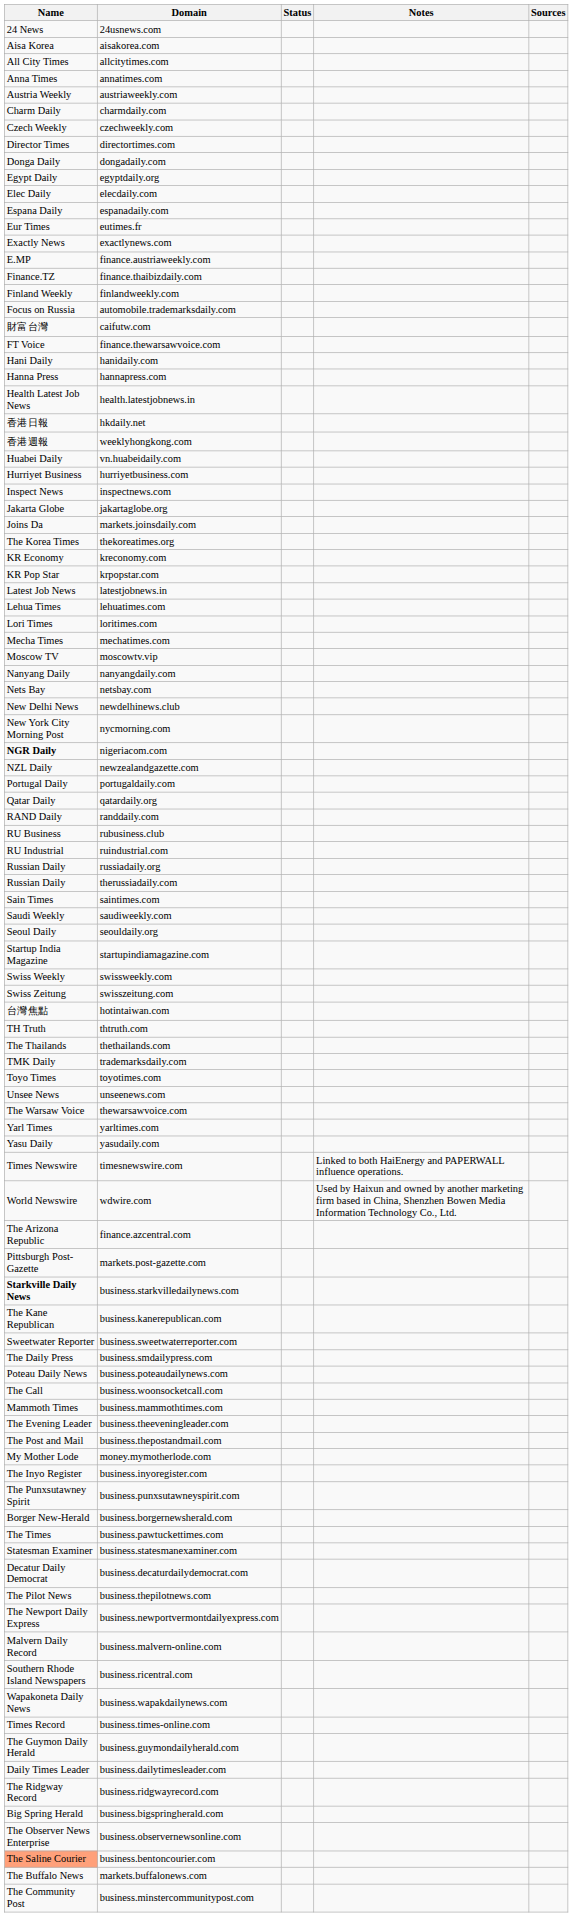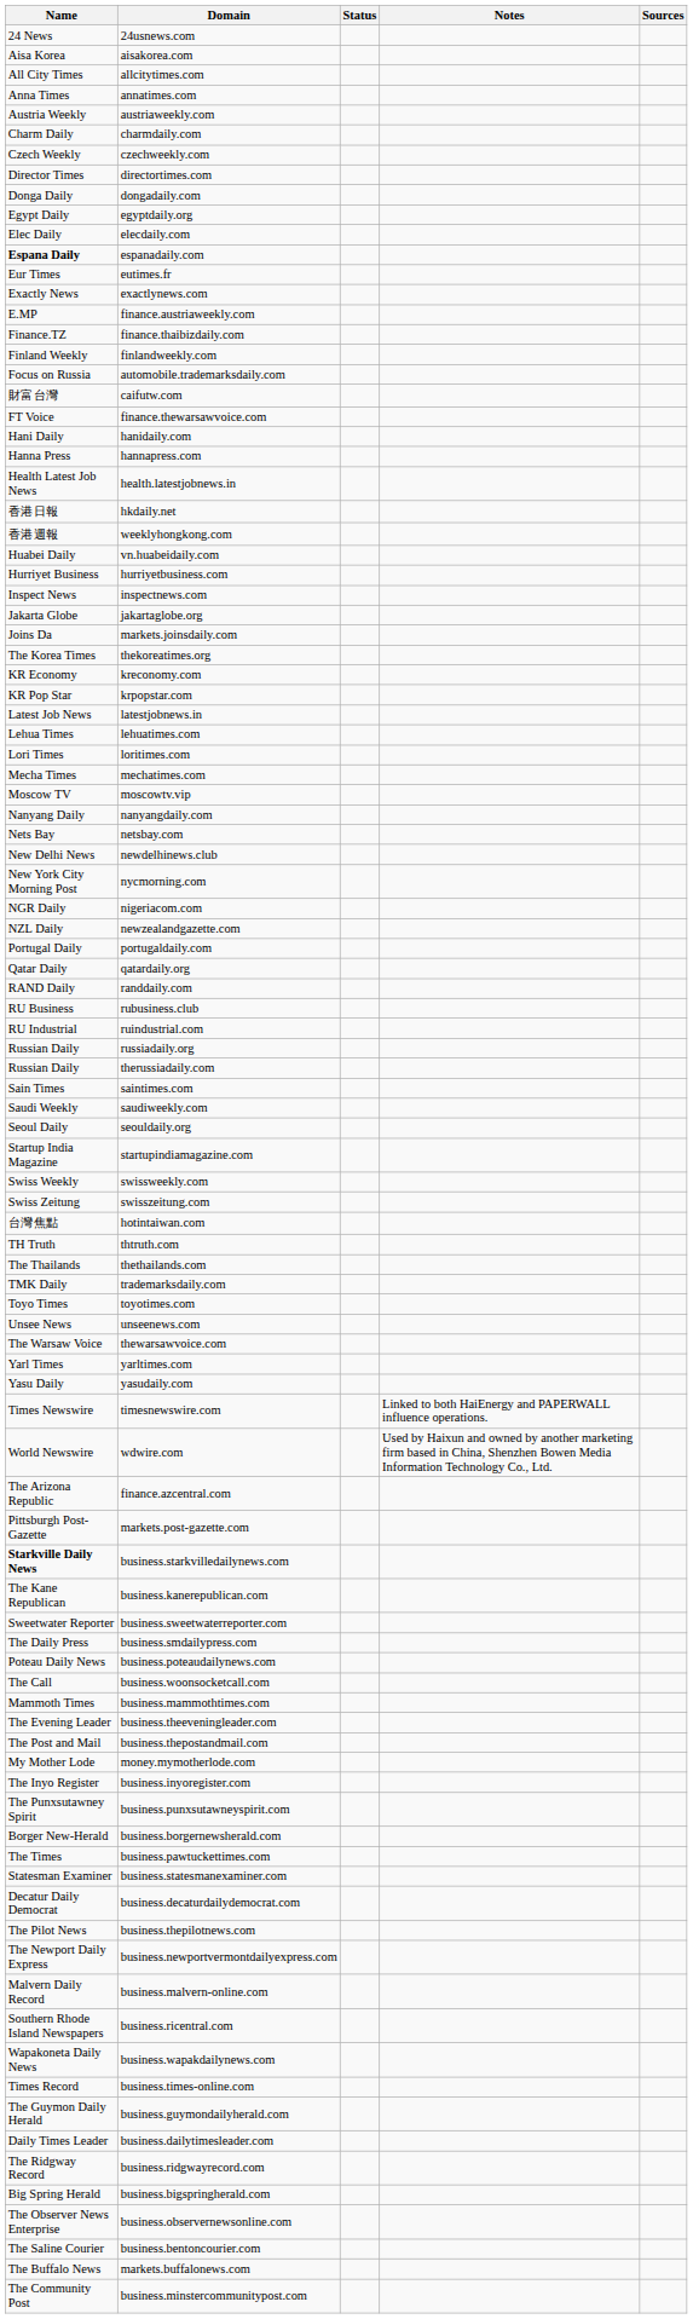espanadaily.com | Name: normal -> bold
nigeriacom.com | Name: bold -> normal
business.bentoncourier.com | Name: lightsalmon background -> no background
